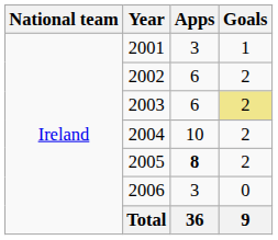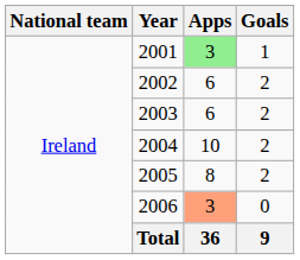2001 | Apps: no background -> lightgreen background
2003 | Goals: khaki background -> no background
2005 | Apps: bold -> normal
2006 | Apps: no background -> lightsalmon background
